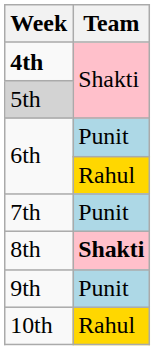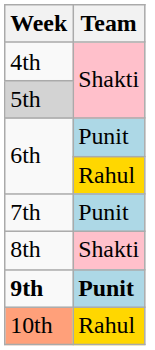row 2 | Week: bold -> normal
row 7 | Team: bold -> normal
row 8 | Week: normal -> bold
row 8 | Team: normal -> bold
row 9 | Week: no background -> lightsalmon background
